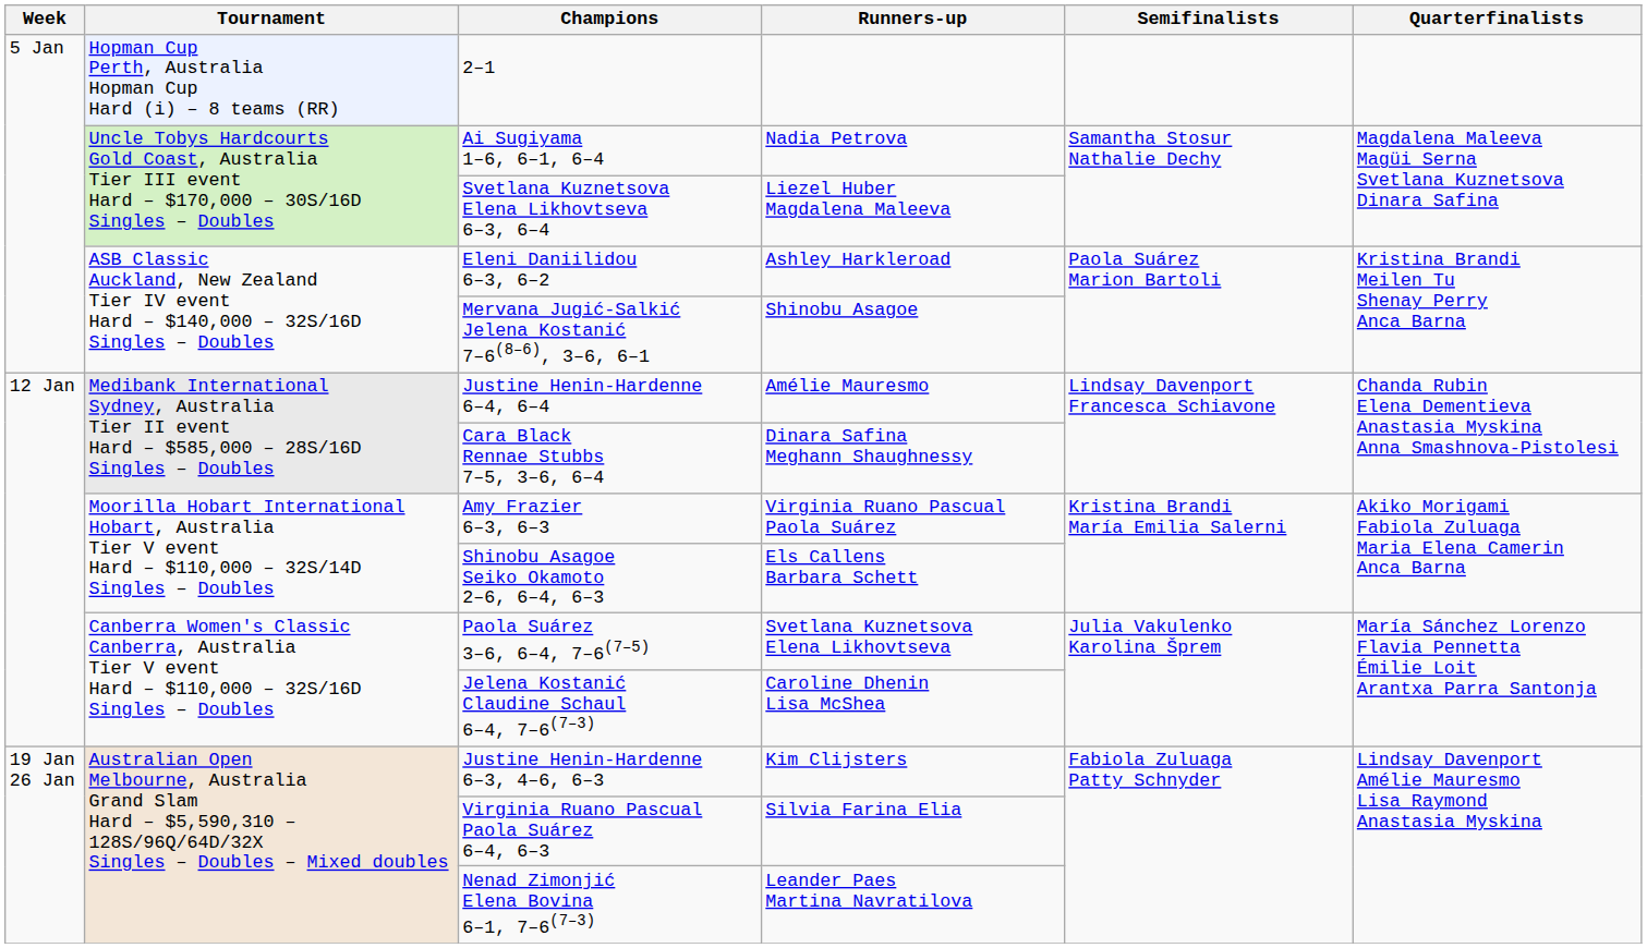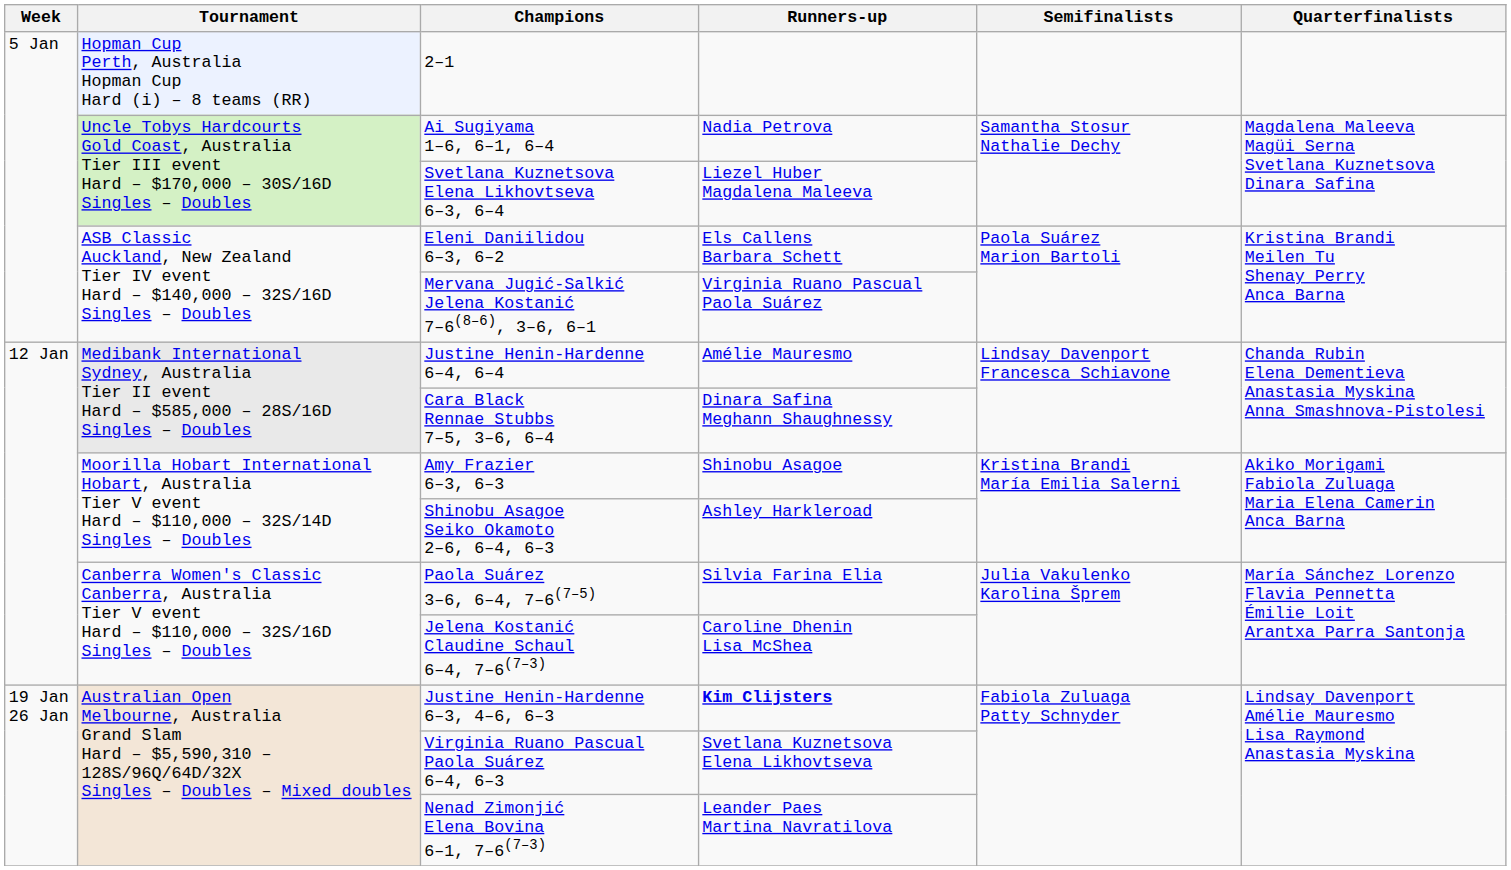Eleni Daniilidou 6–3, 6–2 | Runners-up: Ashley Harkleroad -> Els Callens Barbara Schett
Mervana Jugić-Salkić Jelena Kostanić 7–6(8–6), 3–6, 6–1 | Runners-up: Shinobu Asagoe -> Virginia Ruano Pascual Paola Suárez
Amy Frazier 6–3, 6–3 | Runners-up: Virginia Ruano Pascual Paola Suárez -> Shinobu Asagoe
Shinobu Asagoe Seiko Okamoto 2–6, 6–4, 6–3 | Runners-up: Els Callens Barbara Schett -> Ashley Harkleroad
Paola Suárez 3–6, 6–4, 7–6(7–5) | Runners-up: Svetlana Kuznetsova Elena Likhovtseva -> Silvia Farina Elia
Justine Henin-Hardenne 6–3, 4–6, 6–3 | Runners-up: normal -> bold
Virginia Ruano Pascual Paola Suárez 6–4, 6–3 | Runners-up: Silvia Farina Elia -> Svetlana Kuznetsova Elena Likhovtseva
